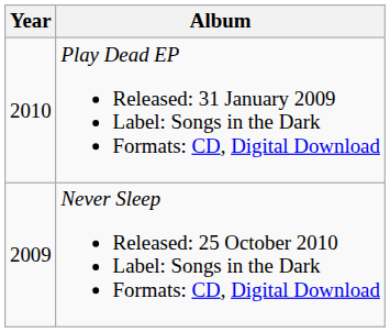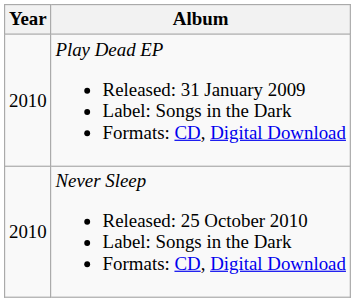row 3 | Year: 2009 -> 2010
